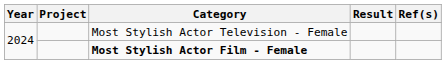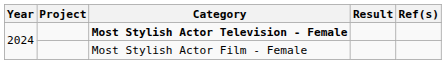Most Stylish Actor Television - Female | Category: normal -> bold
Most Stylish Actor Film - Female | Category: bold -> normal
